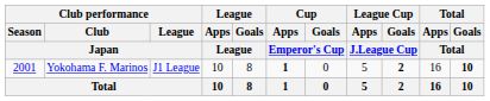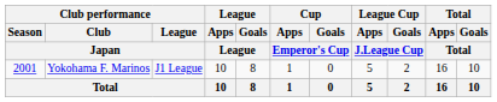Yokohama F. Marinos | Cup / Apps / Emperor's Cup: bold -> normal
Yokohama F. Marinos | League Cup / Goals / J.League Cup: bold -> normal
Yokohama F. Marinos | Total / Goals / Total: bold -> normal
